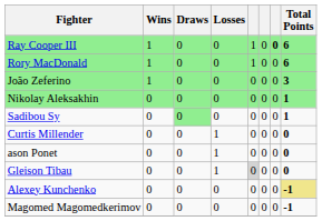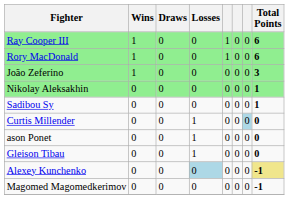Ray Cooper III | column 7: bold -> normal
Sadibou Sy | Draws: lightgreen background -> no background
Curtis Millender | column 7: no background -> lightblue background
Gleison Tibau | column 5: lightgrey background -> no background
Alexey Kunchenko | Losses: no background -> lightblue background
